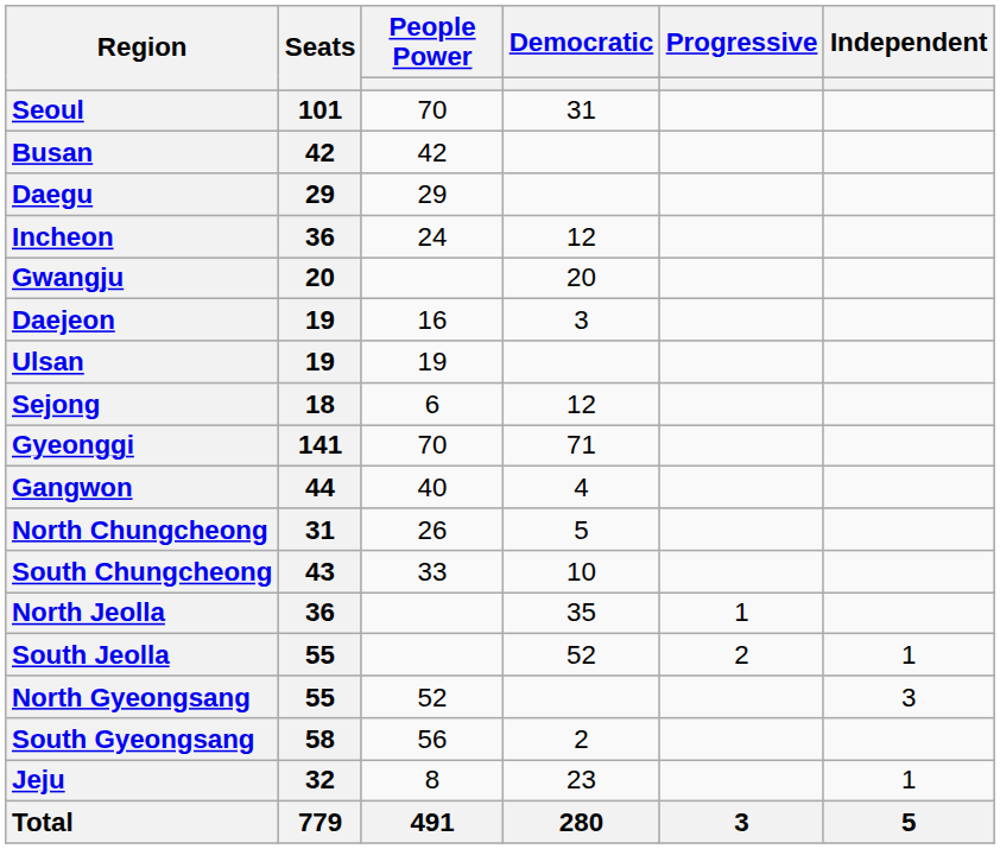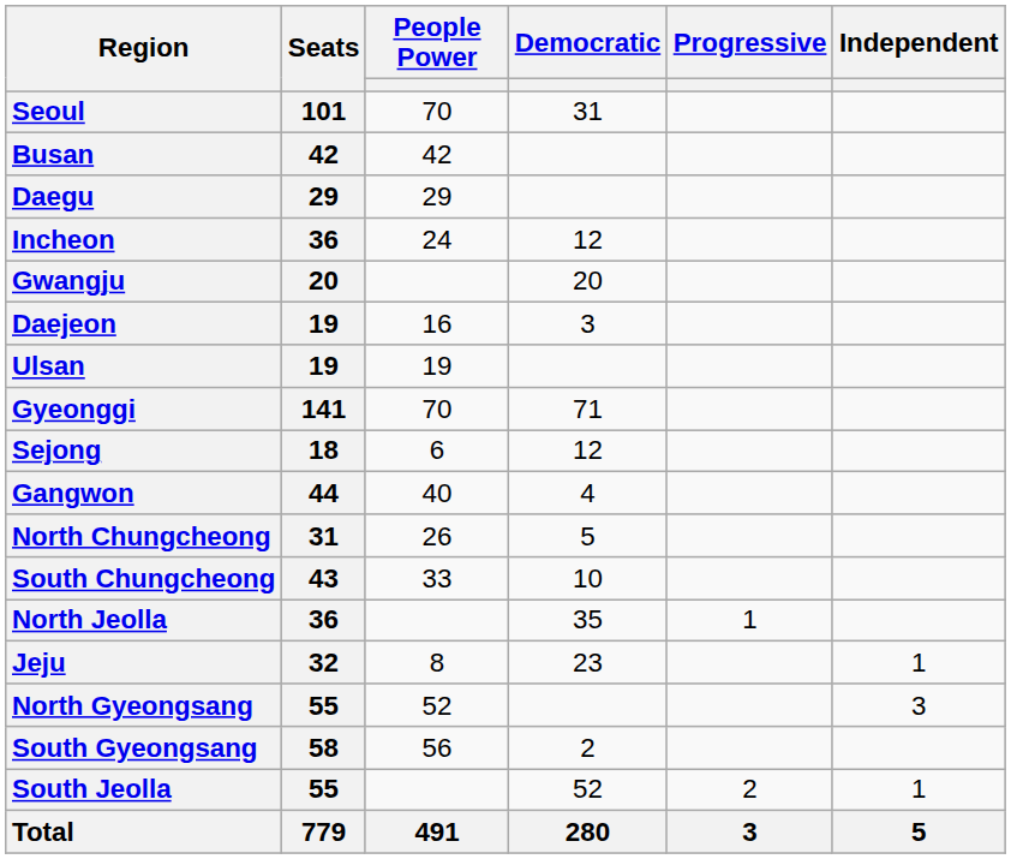rows swapped: Sejong <-> Gyeonggi
rows swapped: South Jeolla <-> Jeju
